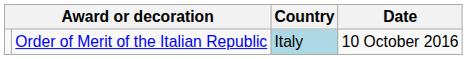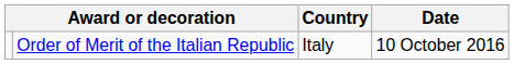Order of Merit of the Italian Republic | Country: lightblue background -> no background
